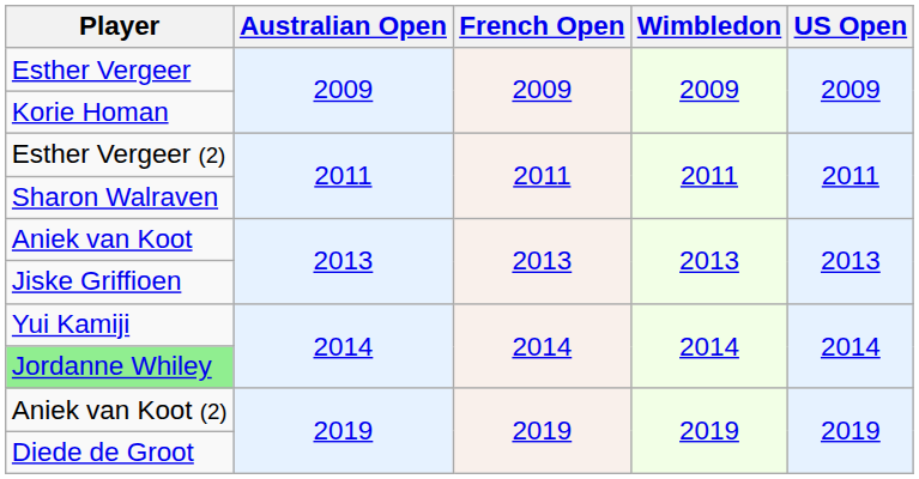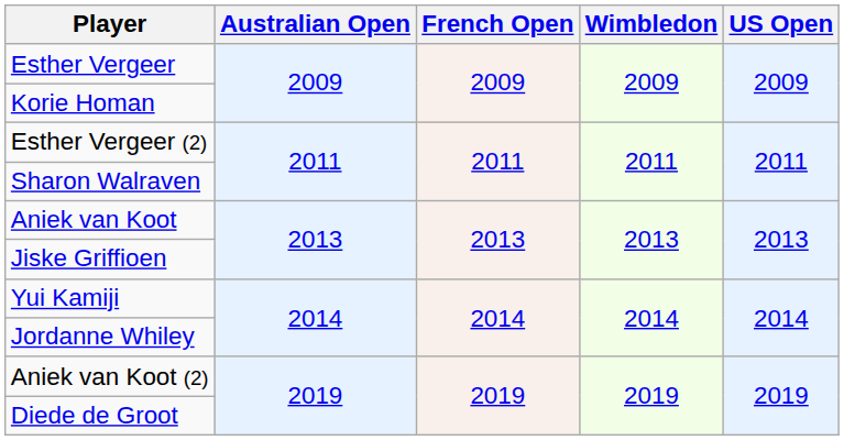Jordanne Whiley | Player: lightgreen background -> no background
